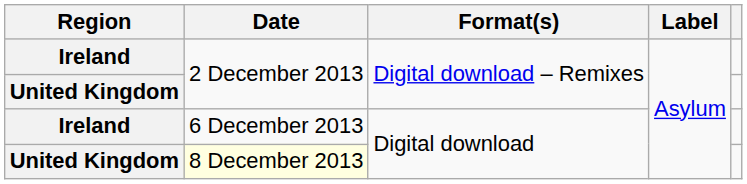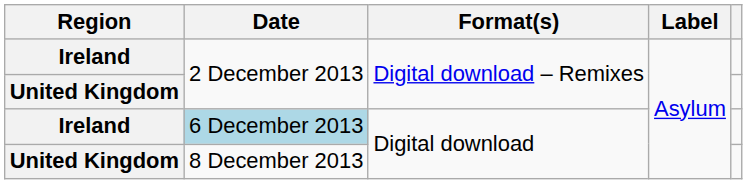6 December 2013 | Date: no background -> lightblue background
8 December 2013 | Date: lightyellow background -> no background
